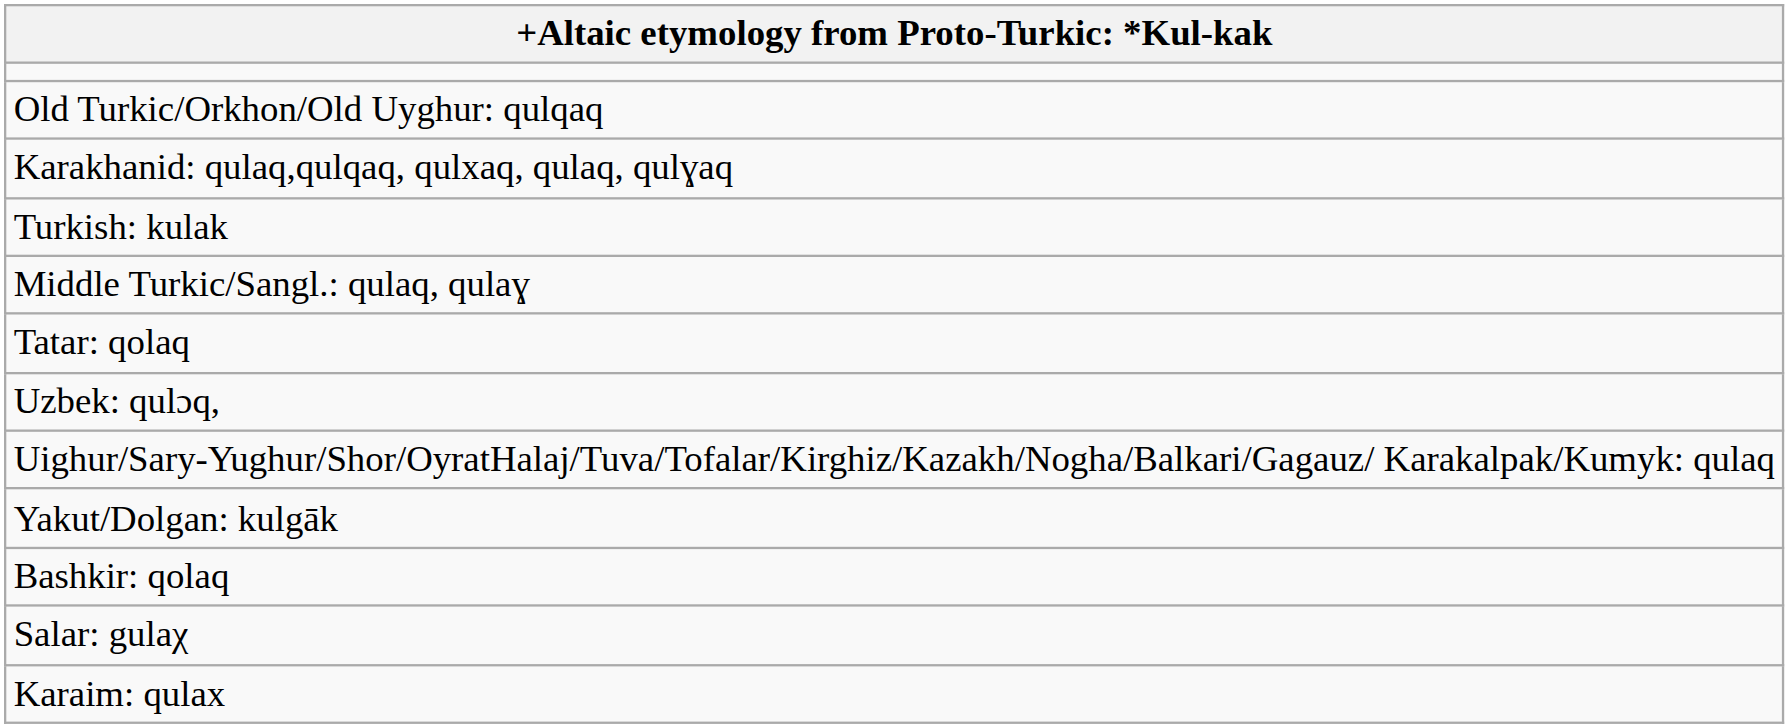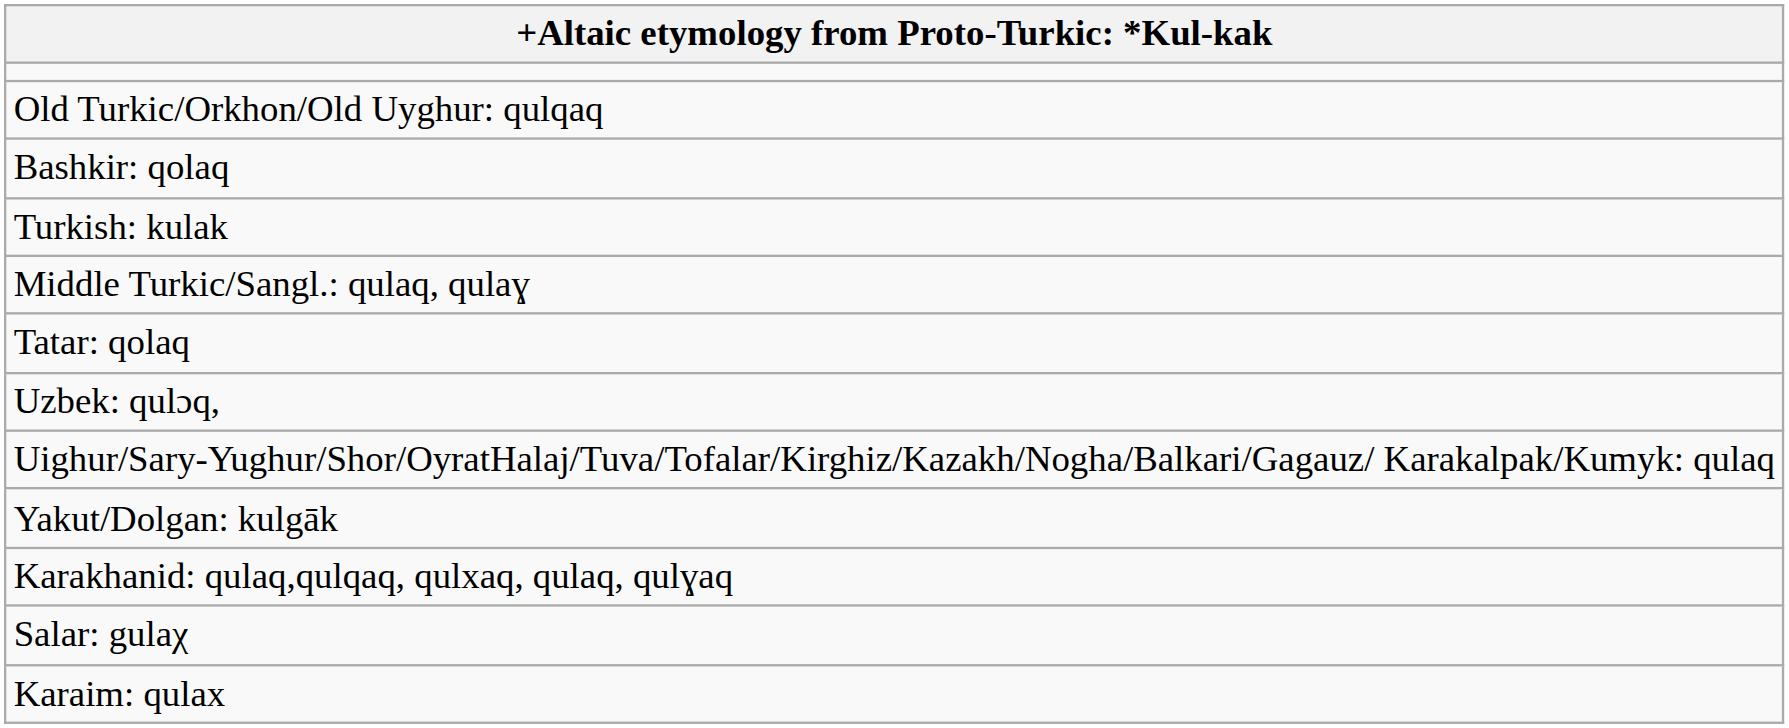row 4 | column 1: Karakhanid: qulaq,qulqaq, qulxaq, qulaq, qulɣaq -> Bashkir: qolaq
row 11 | column 1: Bashkir: qolaq -> Karakhanid: qulaq,qulqaq, qulxaq, qulaq, qulɣaq
